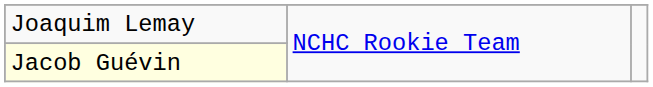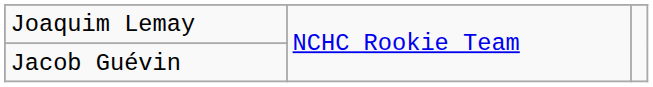Jacob Guévin | column 1: lightyellow background -> no background
